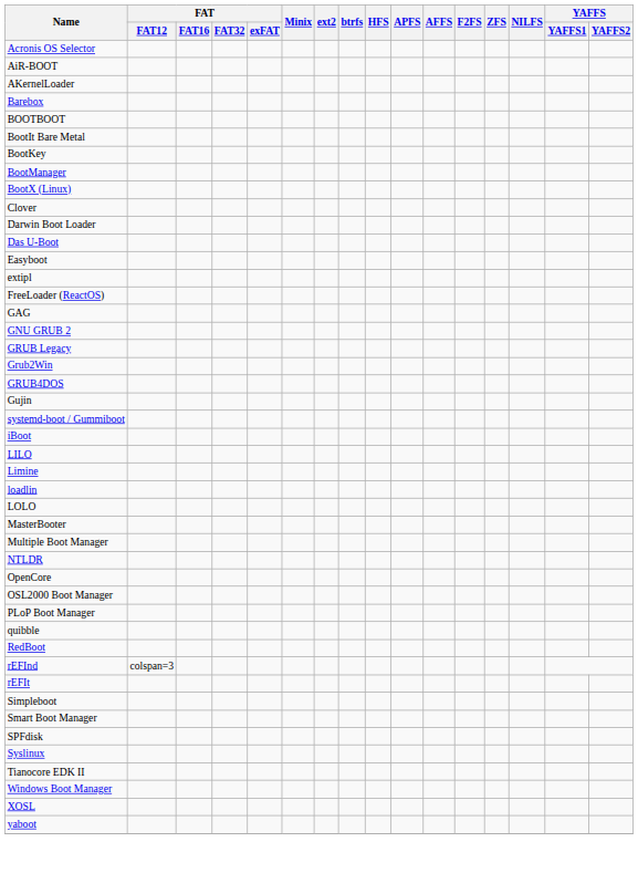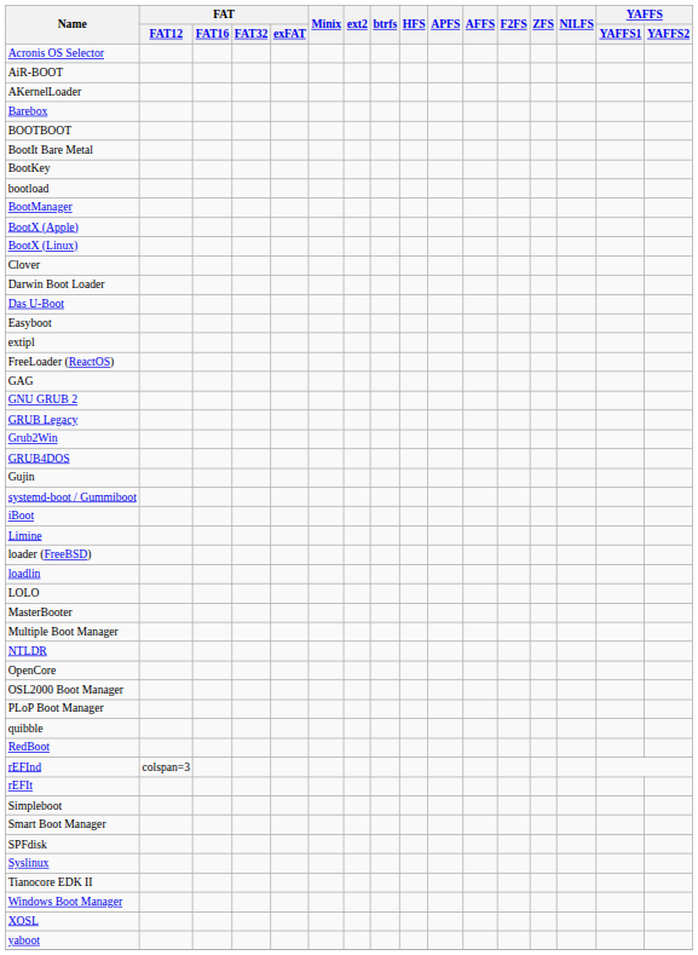+ row: bootload
+ row: BootX (Apple)
- row: LILO
+ row: loader (FreeBSD)
